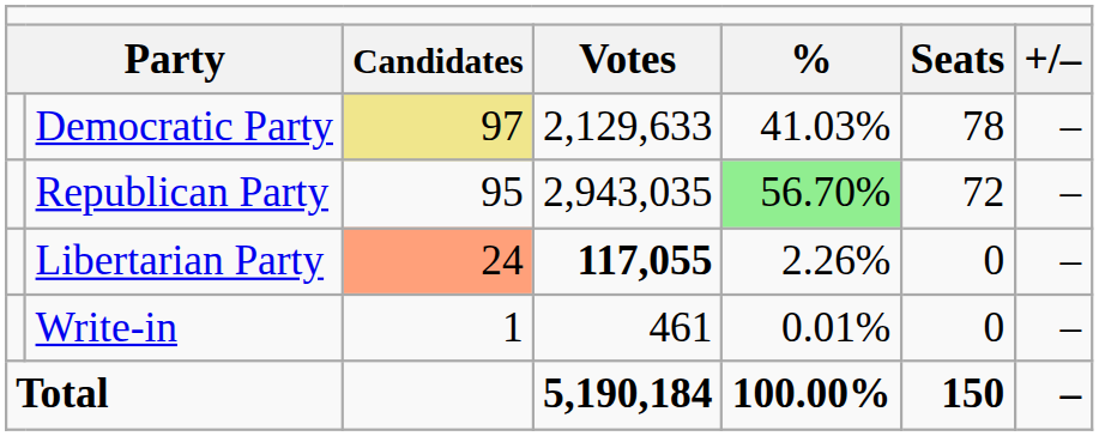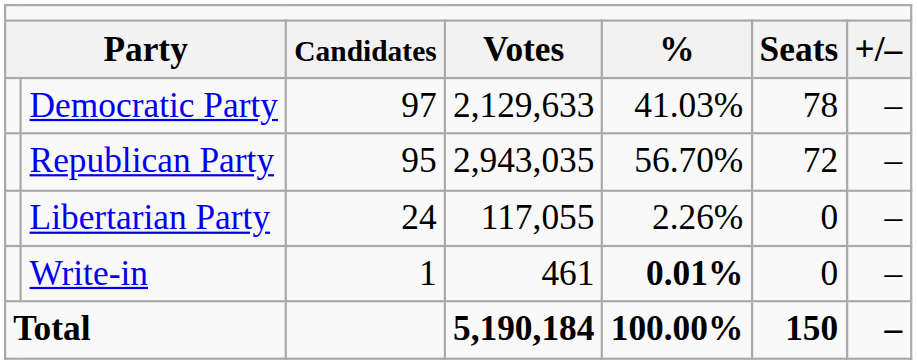Democratic Party | column 3: khaki background -> no background
Republican Party | column 5: lightgreen background -> no background
Libertarian Party | column 3: lightsalmon background -> no background
Libertarian Party | column 4: bold -> normal
Write-in | column 5: normal -> bold
